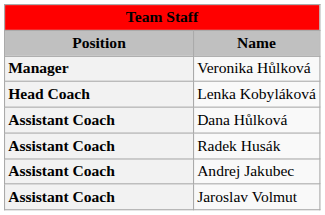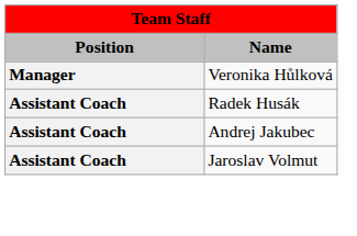- row: Head Coach | Lenka Kobyláková
- row: Assistant Coach | Dana Hůlková
